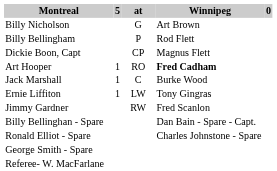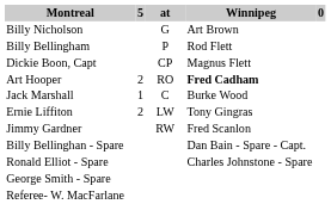Art Hooper | 5: 1 -> 2
Ernie Liffiton | 5: 1 -> 2
